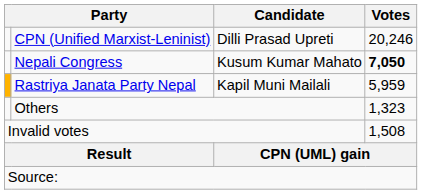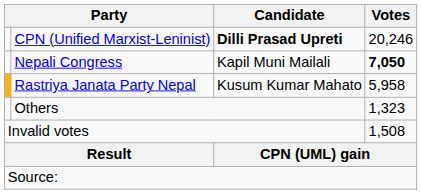CPN (Unified Marxist-Leninist) | Candidate: normal -> bold
Nepali Congress | Candidate: Kusum Kumar Mahato -> Kapil Muni Mailali
Rastriya Janata Party Nepal | Candidate: Kapil Muni Mailali -> Kusum Kumar Mahato
Rastriya Janata Party Nepal | Votes: 5,959 -> 5,958
